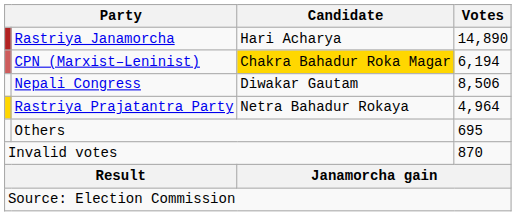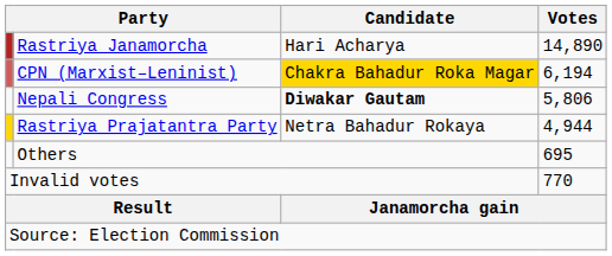Nepali Congress | Candidate: normal -> bold
Nepali Congress | Votes: 8,506 -> 5,806
Rastriya Prajatantra Party | Votes: 4,964 -> 4,944
Invalid votes | Votes: 870 -> 770
